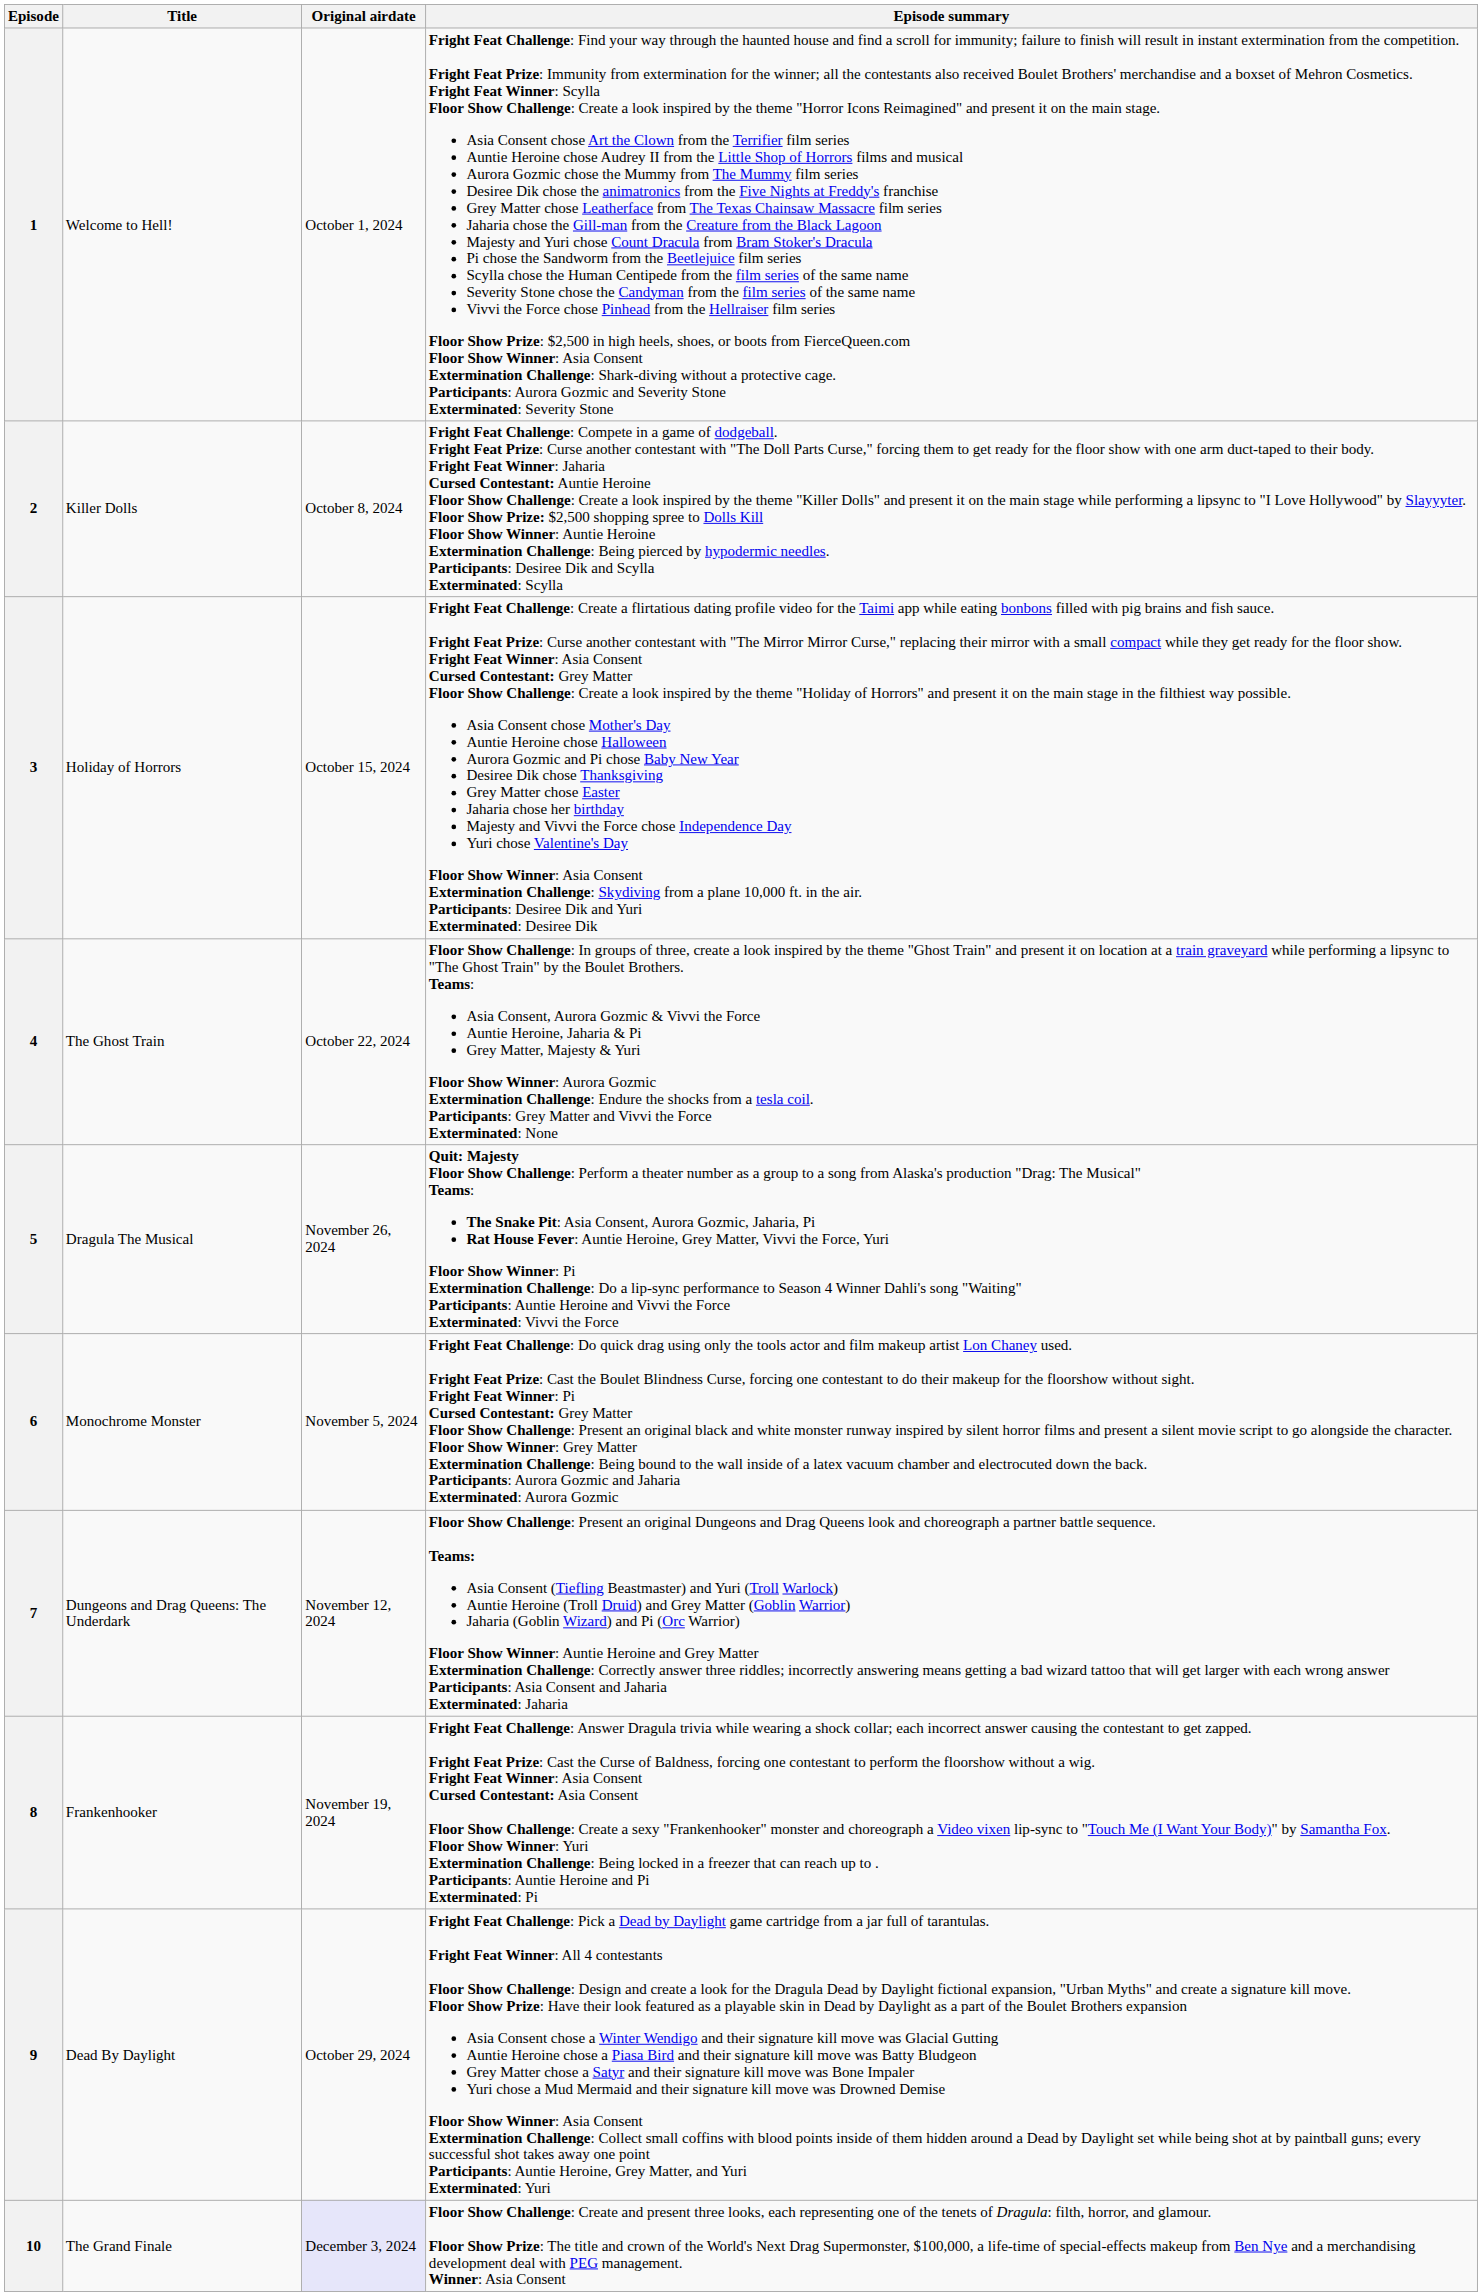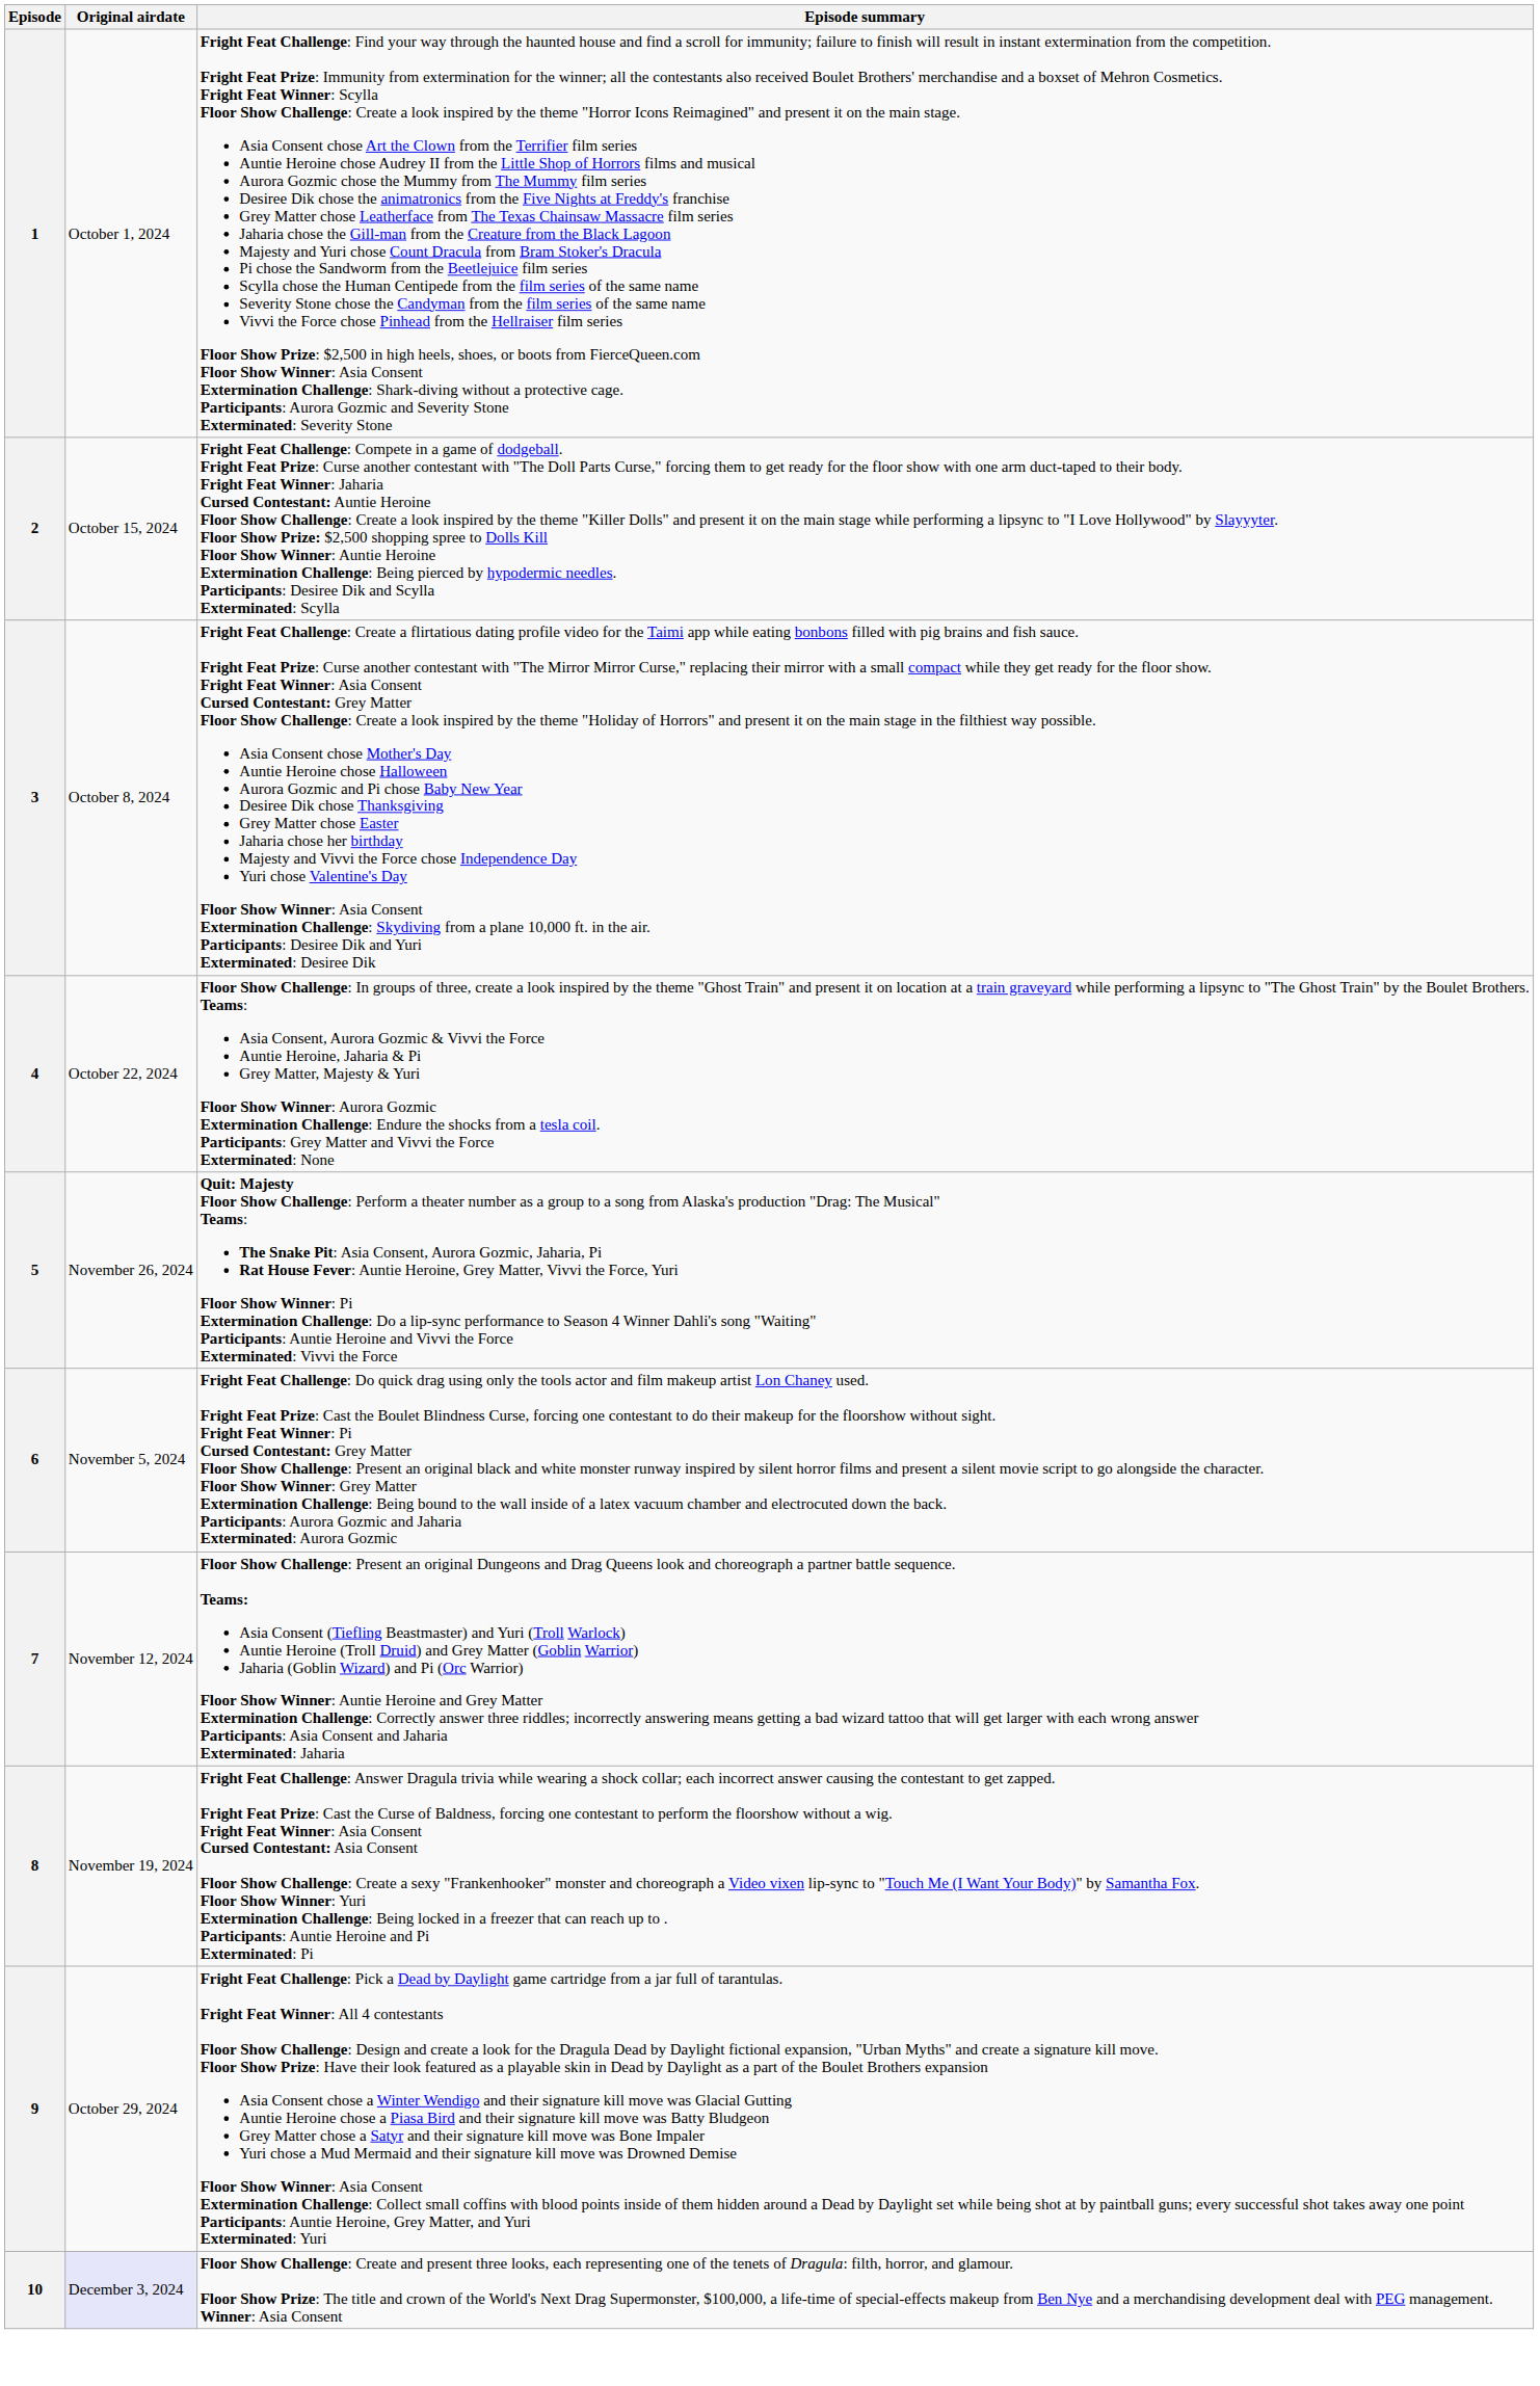- column: Title | Welcome to Hell! | Killer Dolls | Holiday of Horrors | The Ghost Train | Dragula The Musical | Monochrome Monster | Dungeons and Drag Queens: The Underdark | Frankenhooker | Dead By Daylight | The Grand Finale
2 | Original airdate: October 8, 2024 -> October 15, 2024
3 | Original airdate: October 15, 2024 -> October 8, 2024
